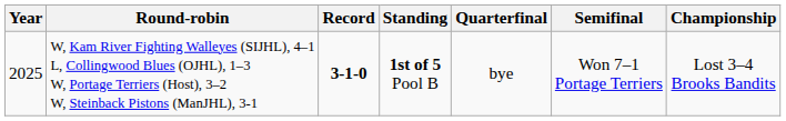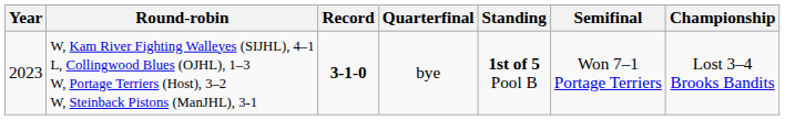columns swapped: Standing <-> Quarterfinal
row 2 | Year: 2025 -> 2023
